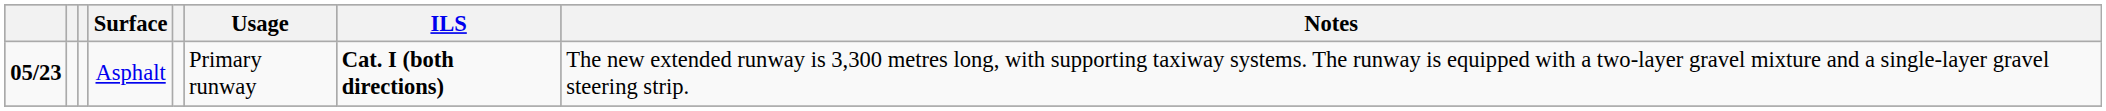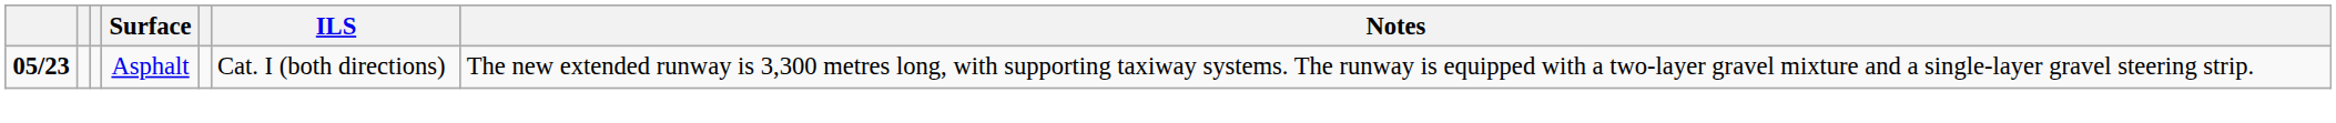- column: Usage | Primary runway
Asphalt | ILS: bold -> normal
